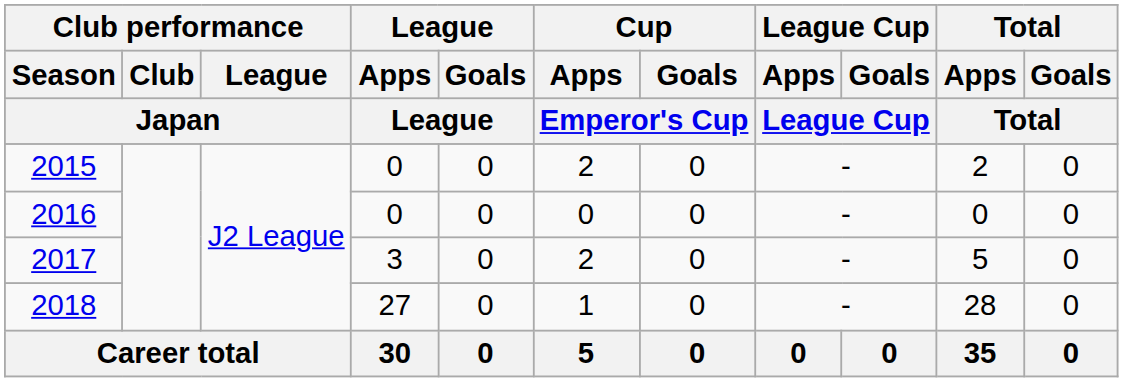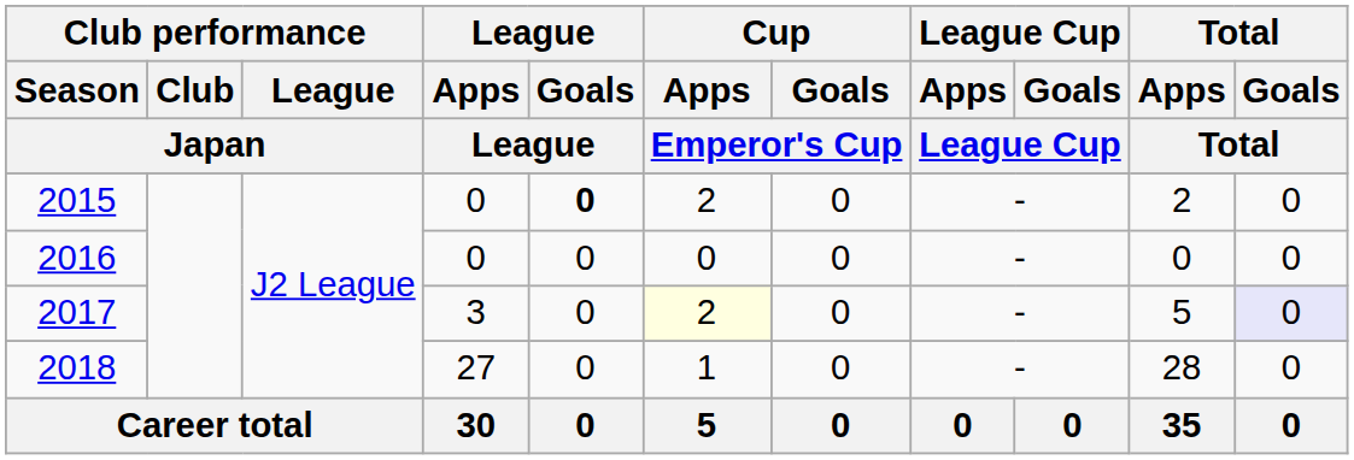2015 | League / Goals / League: normal -> bold
2017 | Cup / Apps / Emperor's Cup: no background -> lightyellow background
2017 | Total / Goals / Total: no background -> lavender background
